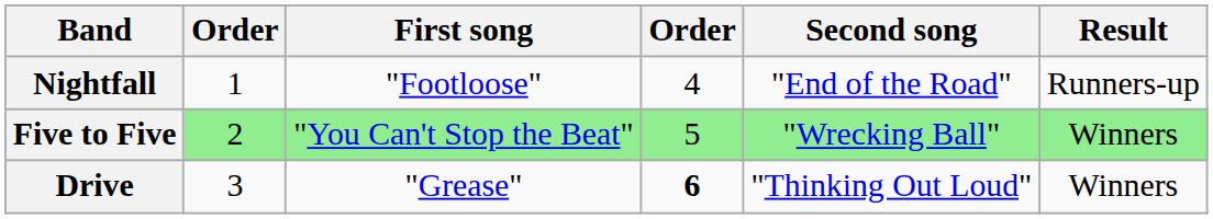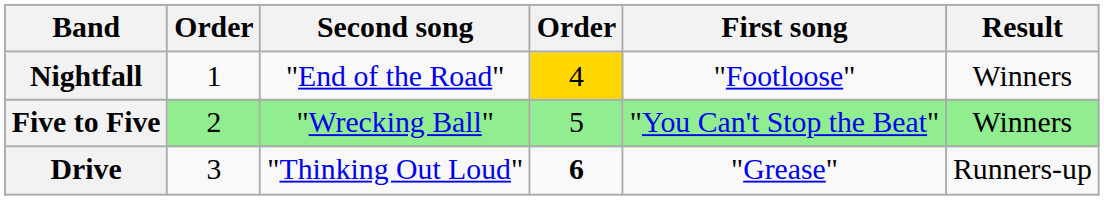columns swapped: First song <-> Second song
Nightfall | column 4: no background -> gold background
Nightfall | Result: Runners-up -> Winners
Drive | Result: Winners -> Runners-up
